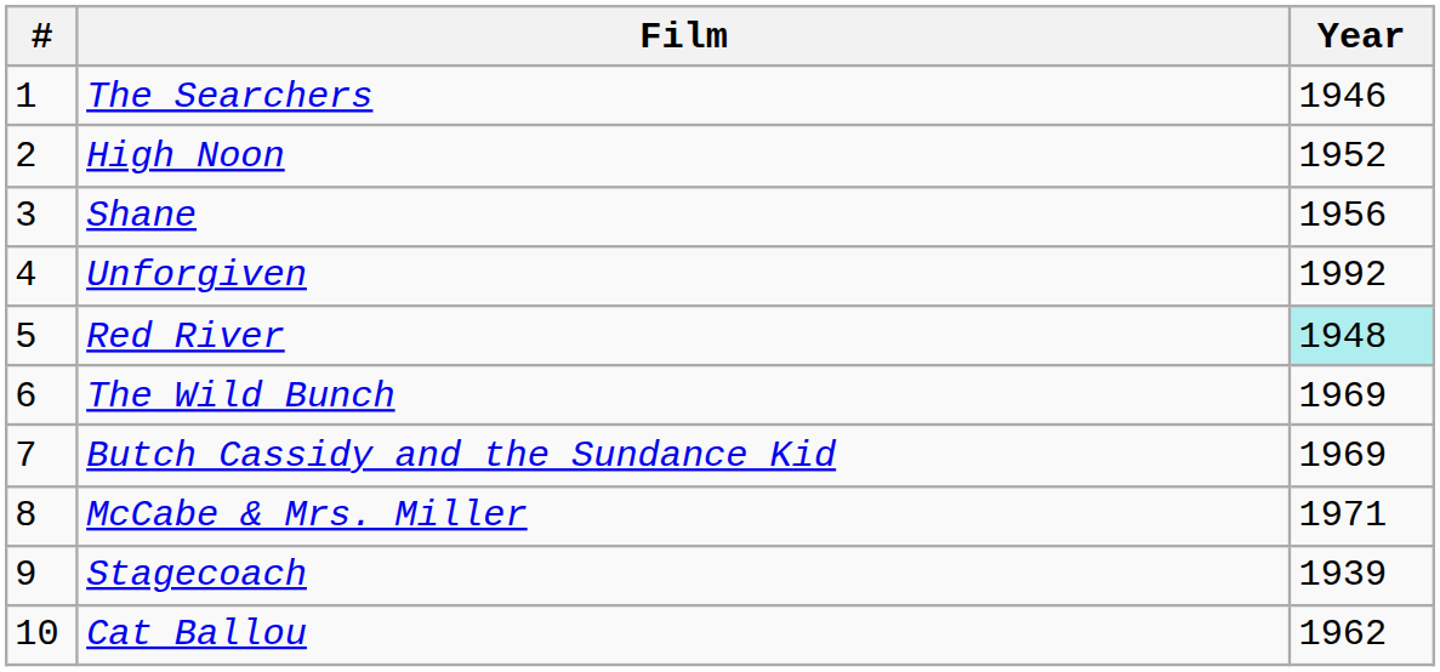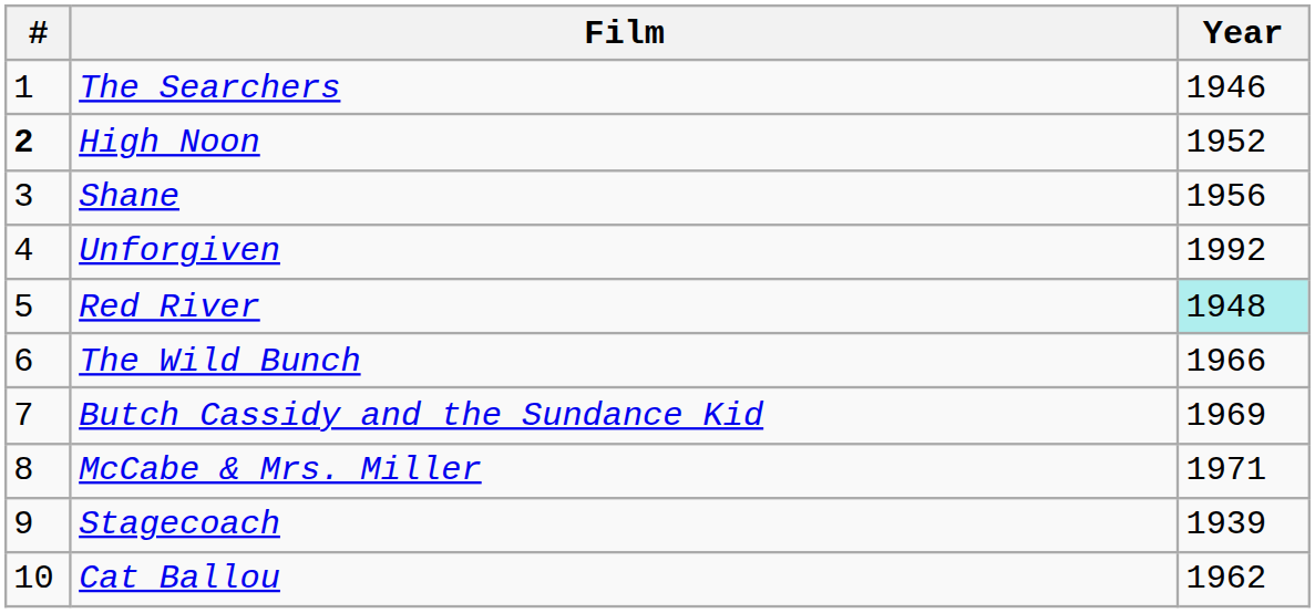High Noon | #: normal -> bold
The Wild Bunch | Year: 1969 -> 1966
